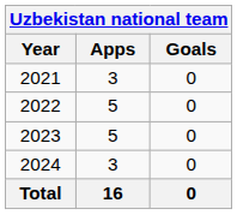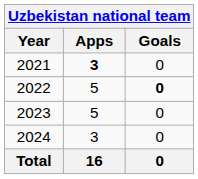2021 | Apps: normal -> bold
2022 | Goals: normal -> bold
